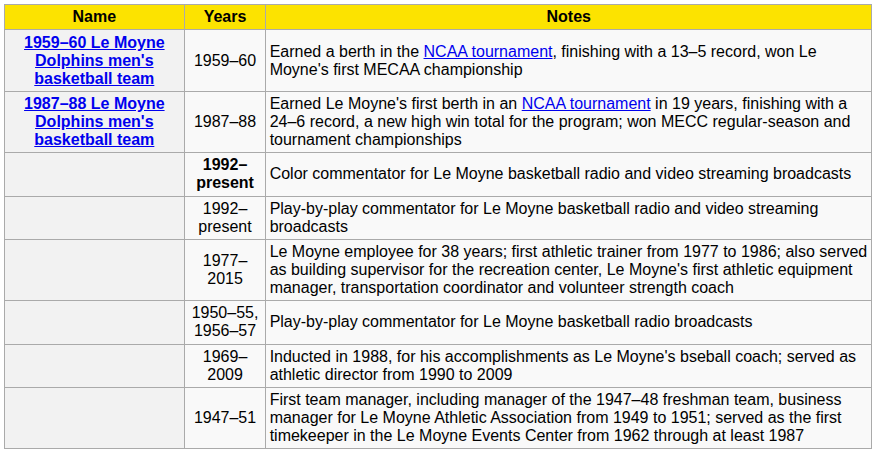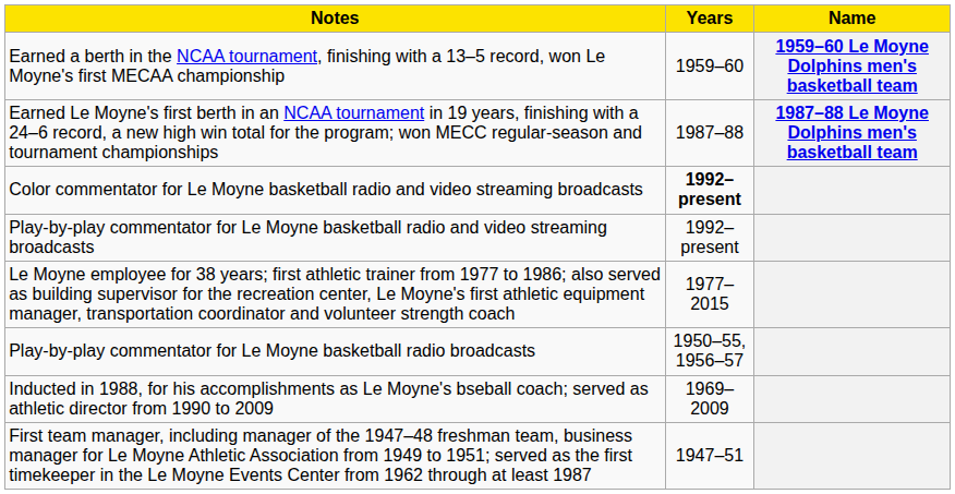columns swapped: Name <-> Notes
